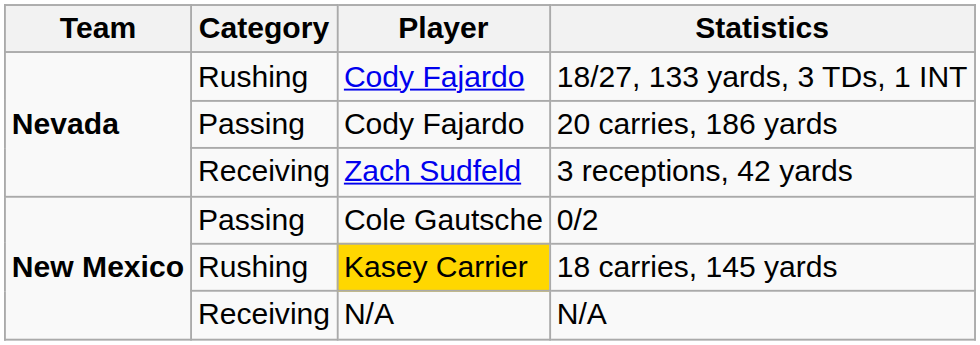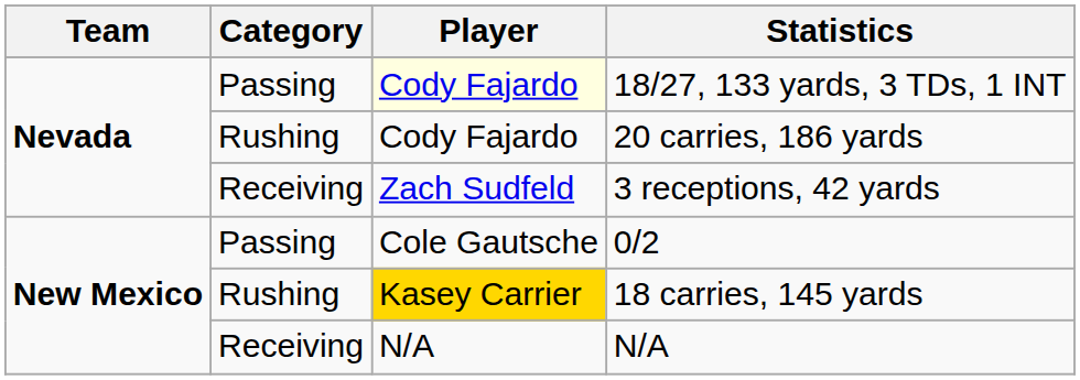18/27, 133 yards, 3 TDs, 1 INT | Category: Rushing -> Passing
18/27, 133 yards, 3 TDs, 1 INT | Player: no background -> lightyellow background
20 carries, 186 yards | Category: Passing -> Rushing
